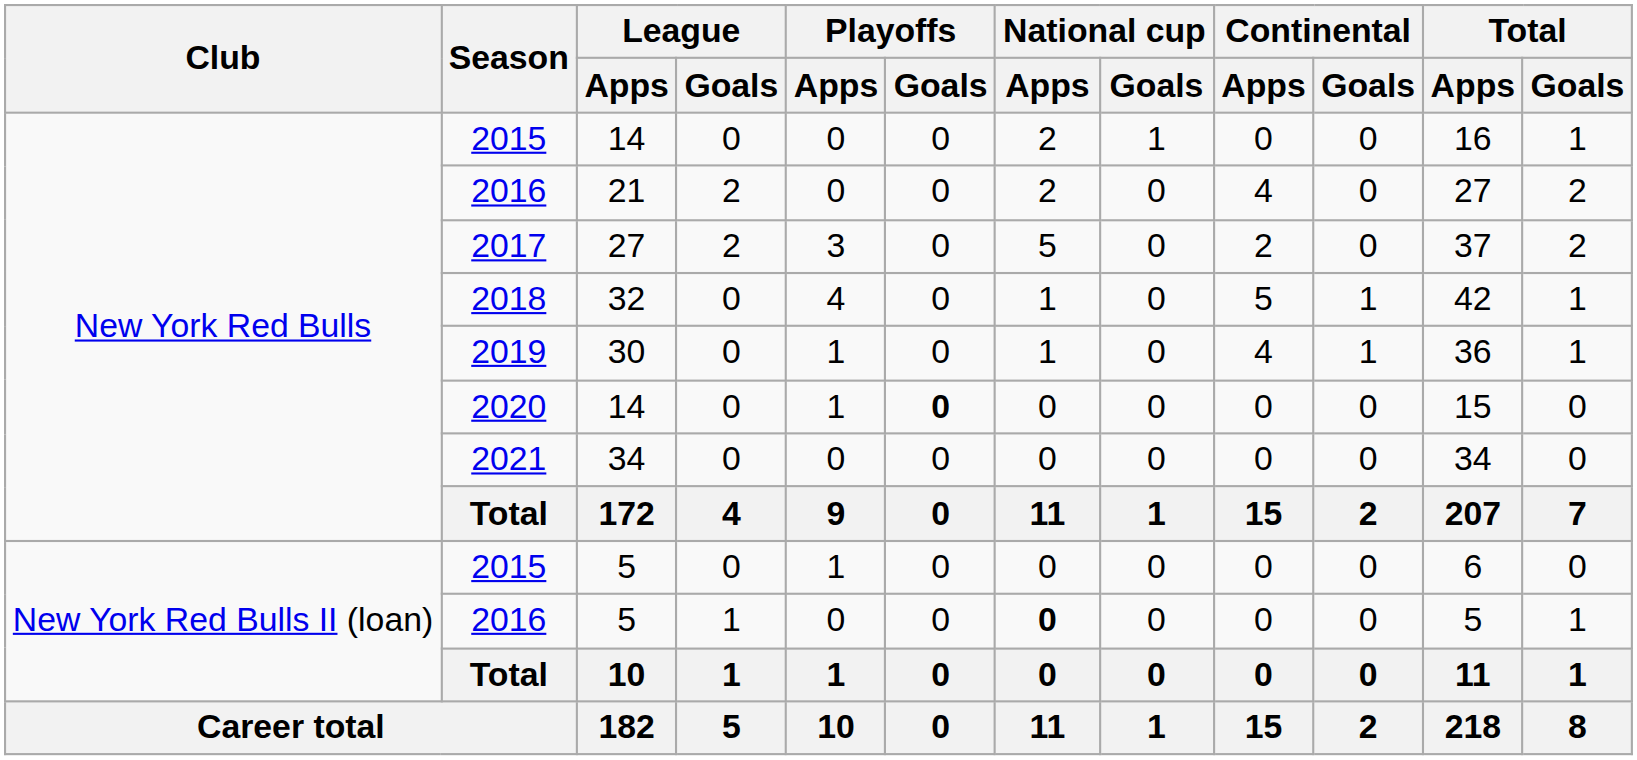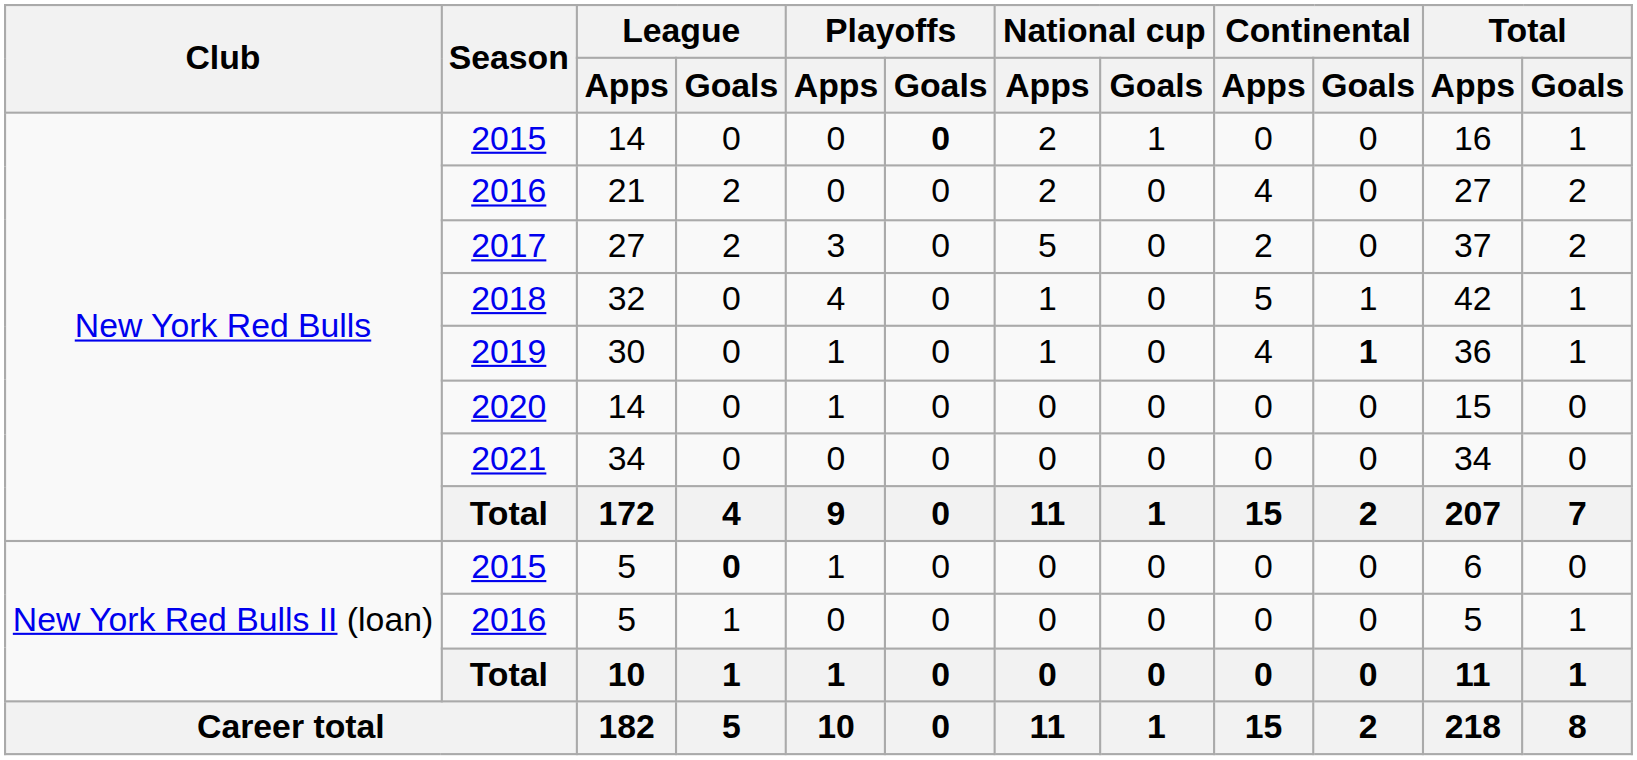2015 / 14 | Playoffs / Goals: normal -> bold
2019 | Continental / Goals: normal -> bold
2020 | Playoffs / Goals: bold -> normal
2015 / 5 | League / Goals: normal -> bold
2016 / 5 | National cup / Apps: bold -> normal
